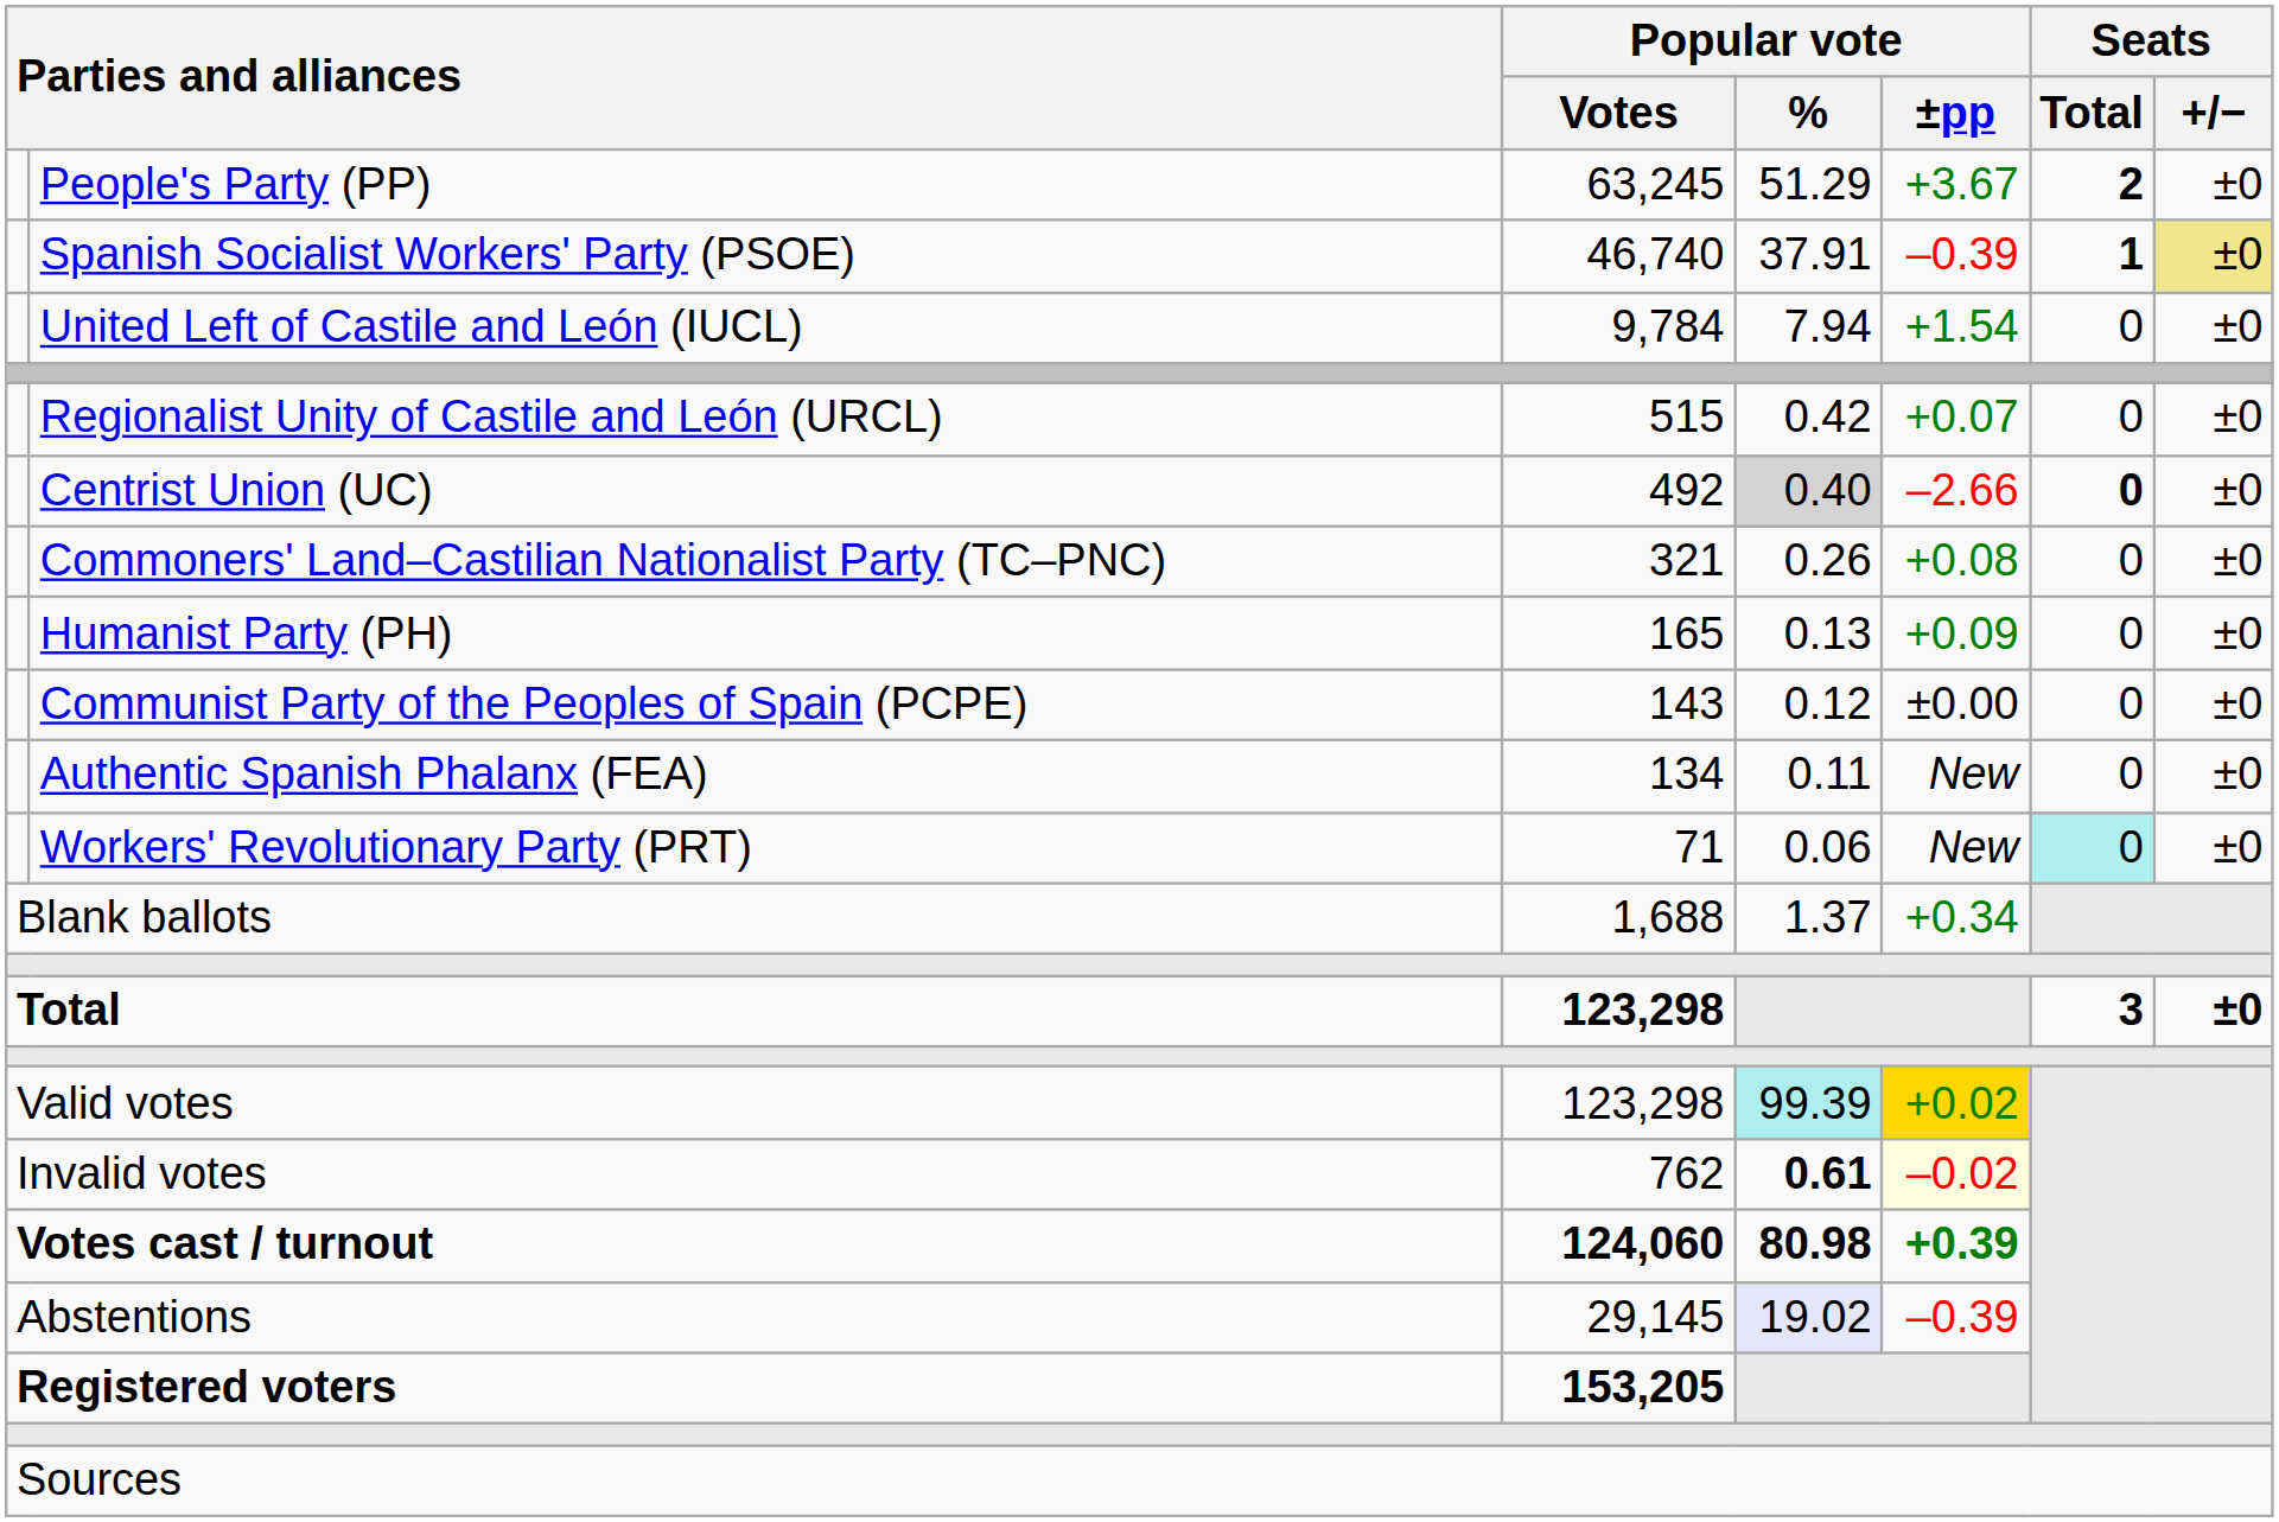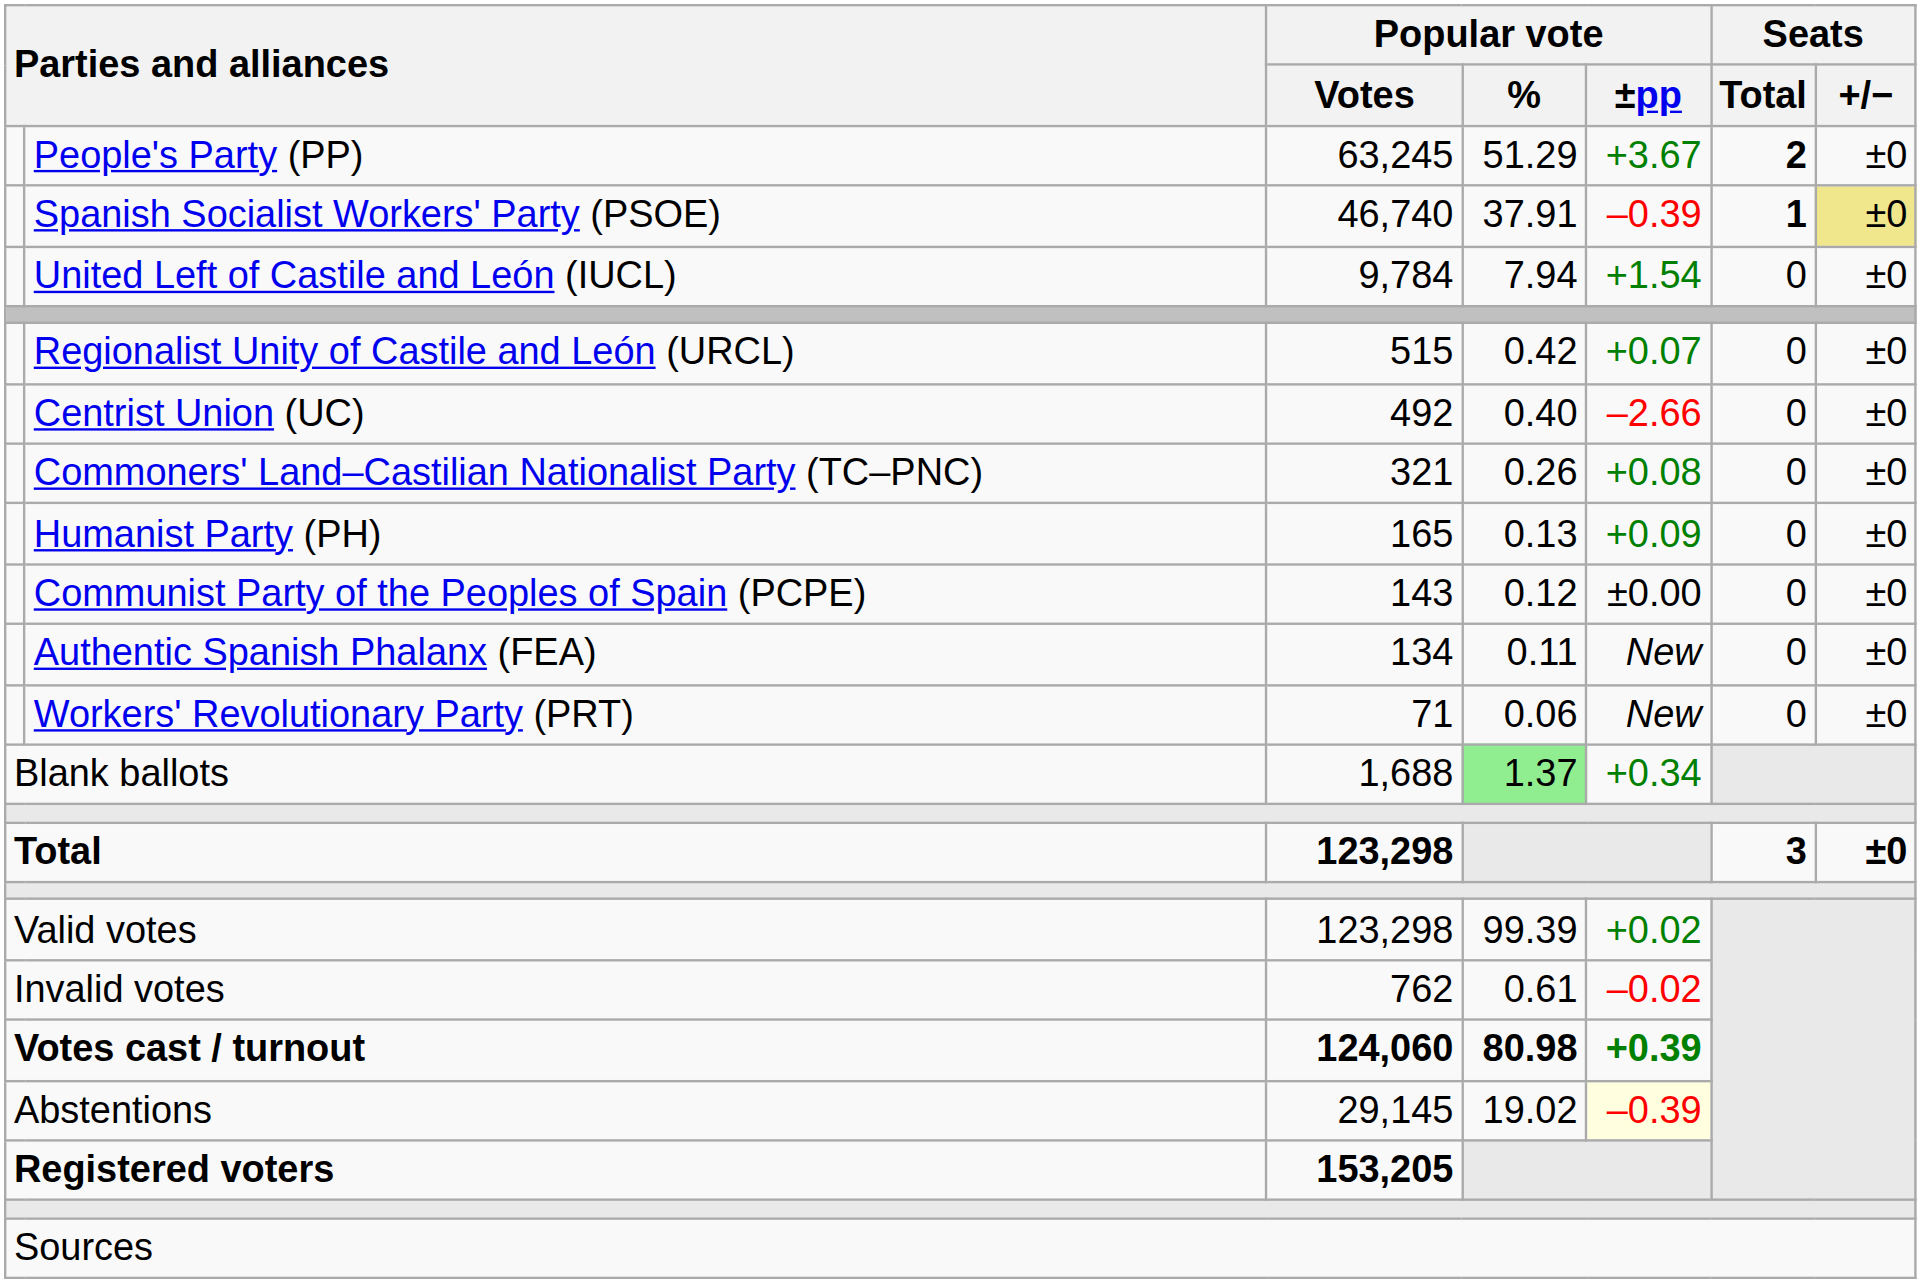Centrist Union (UC) | Popular vote / %: lightgrey background -> no background
Centrist Union (UC) | Seats / Total: bold -> normal
Workers' Revolutionary Party (PRT) | Seats / Total: paleturquoise background -> no background
Blank ballots | Popular vote / %: no background -> lightgreen background
Valid votes | Popular vote / %: paleturquoise background -> no background
Valid votes | Popular vote / ±pp: gold background -> no background
Invalid votes | Popular vote / %: bold -> normal
Invalid votes | Popular vote / ±pp: lightyellow background -> no background
Abstentions | Popular vote / %: lavender background -> no background
Abstentions | Popular vote / ±pp: no background -> lightyellow background
